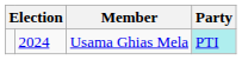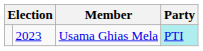Usama Ghias Mela | column 2: 2024 -> 2023
